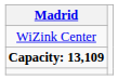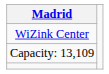Capacity: 13,109 | Madrid: bold -> normal
